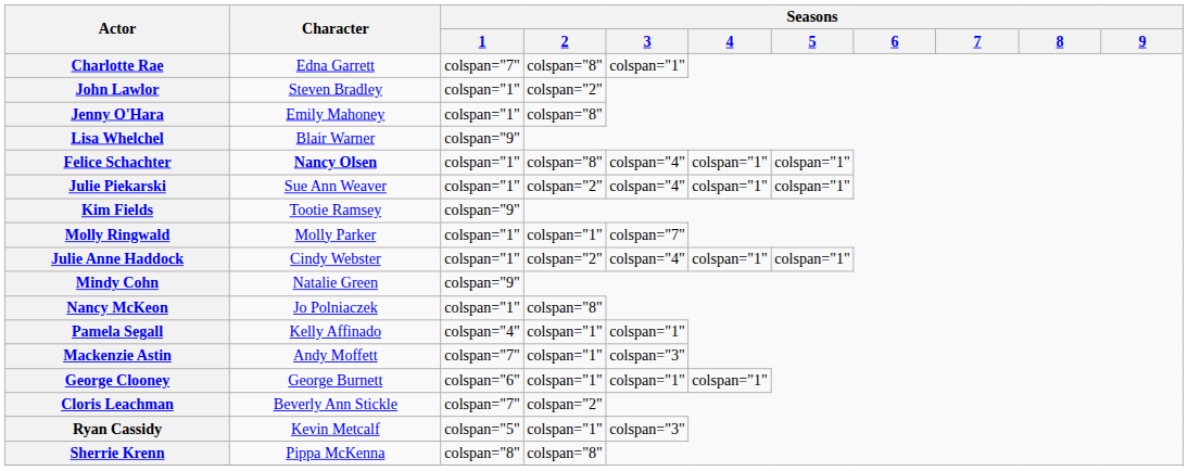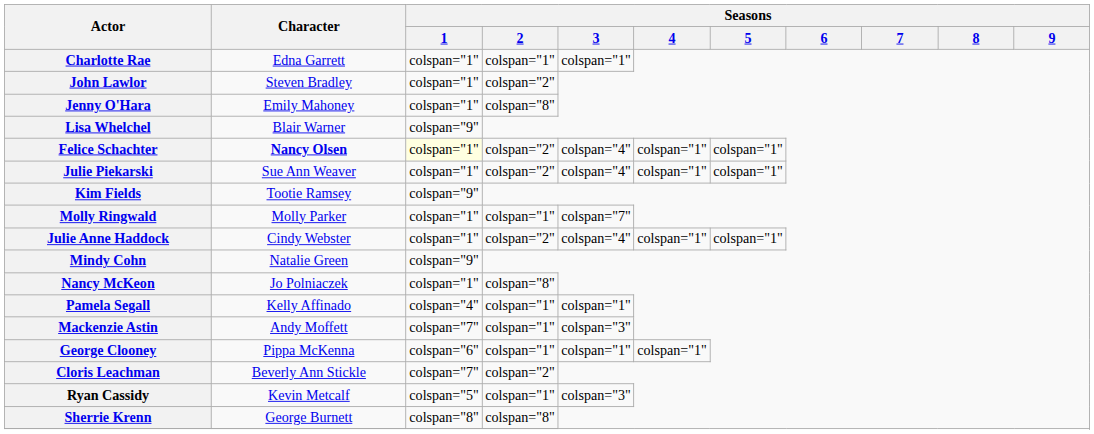Charlotte Rae | Seasons / 1: colspan="7" -> colspan="1"
Charlotte Rae | Seasons / 2: colspan="8" -> colspan="1"
Felice Schachter | Seasons / 1: no background -> lightyellow background
Felice Schachter | Seasons / 2: colspan="8" -> colspan="2"
George Clooney | Character: George Burnett -> Pippa McKenna
Sherrie Krenn | Character: Pippa McKenna -> George Burnett
